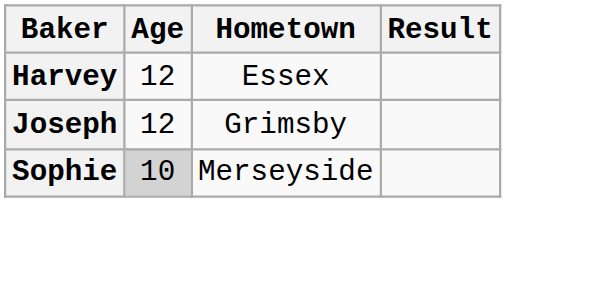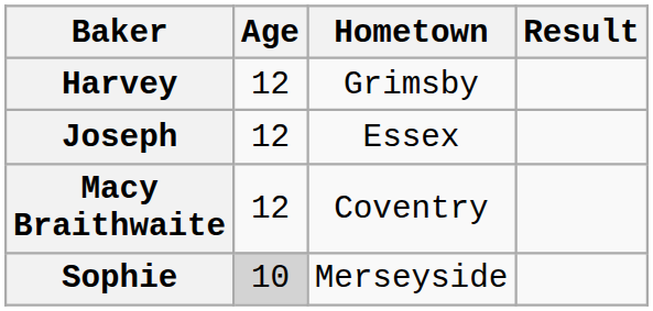Harvey | Hometown: Essex -> Grimsby
Joseph | Hometown: Grimsby -> Essex
+ row: Macy Braithwaite | 12 | Coventry
